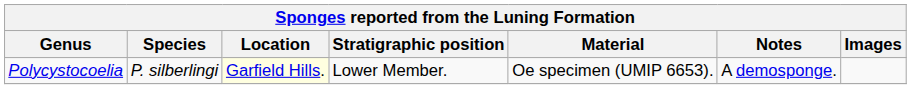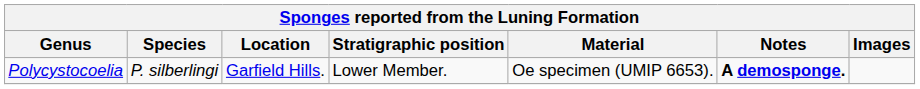Polycystocoelia | Location: lightyellow background -> no background
Polycystocoelia | Notes: normal -> bold
